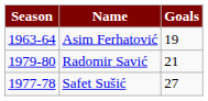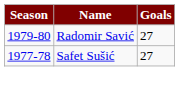- row: 1963-64 | Asim Ferhatović | 19
Radomir Savić | Goals: 21 -> 27
